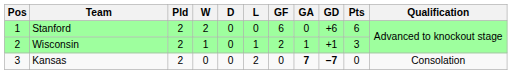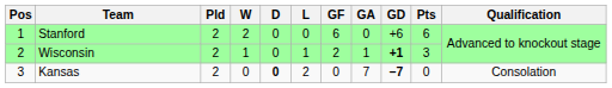Wisconsin | GD: normal -> bold
Kansas | D: normal -> bold
Kansas | GA: bold -> normal
